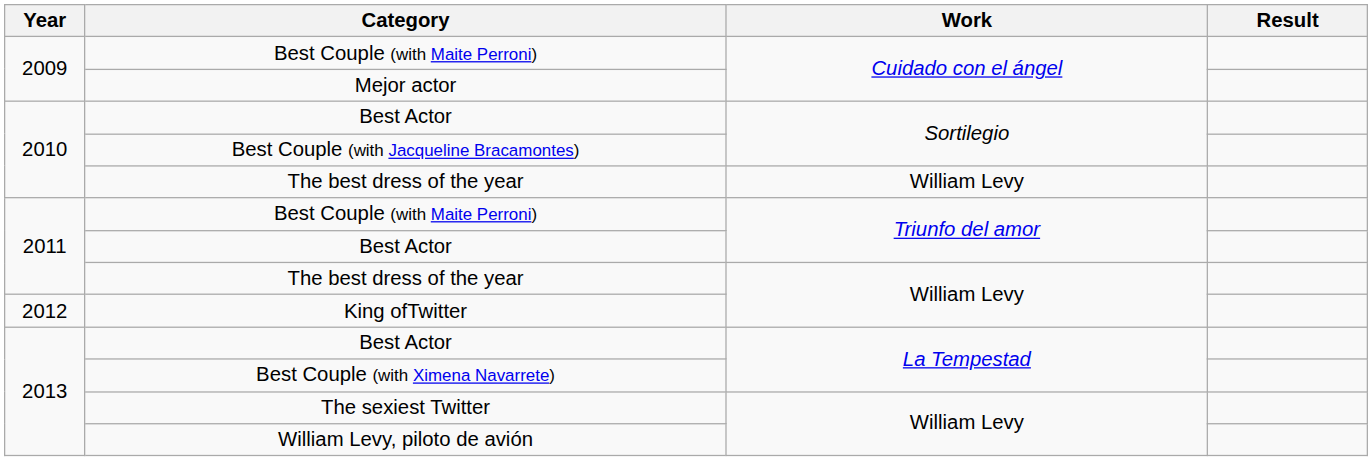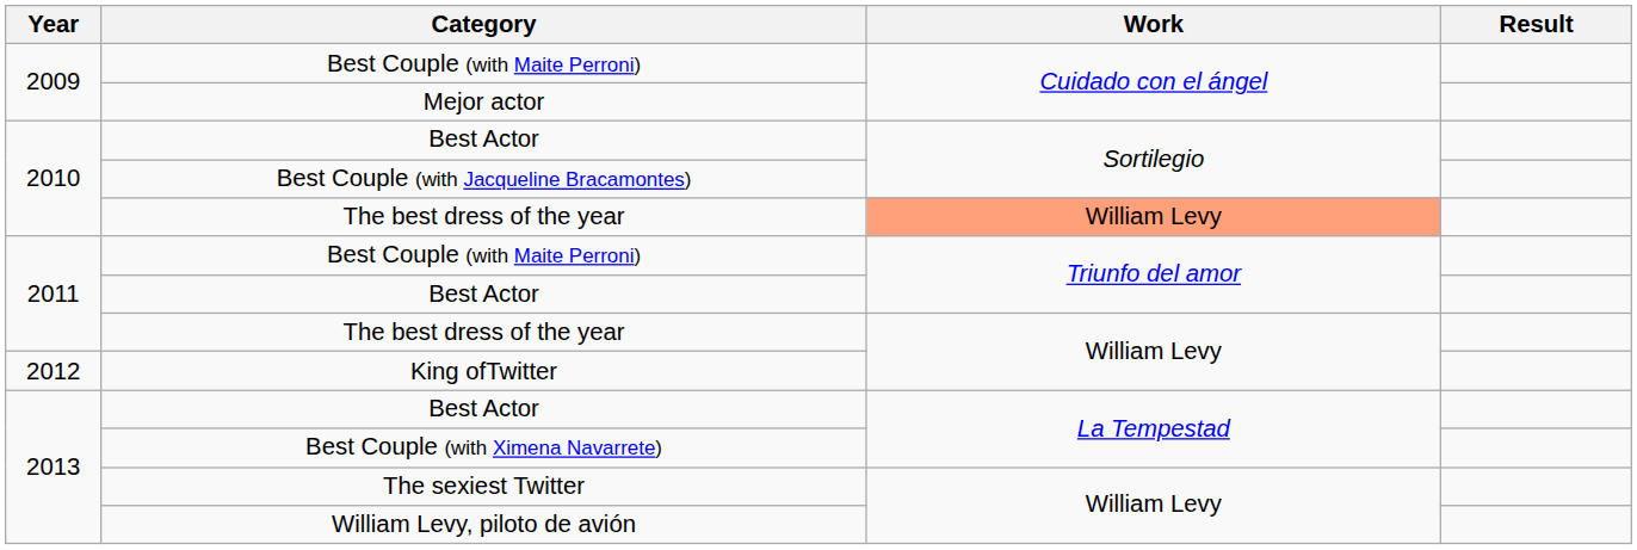2010 / The best dress of the year | Work: no background -> lightsalmon background
